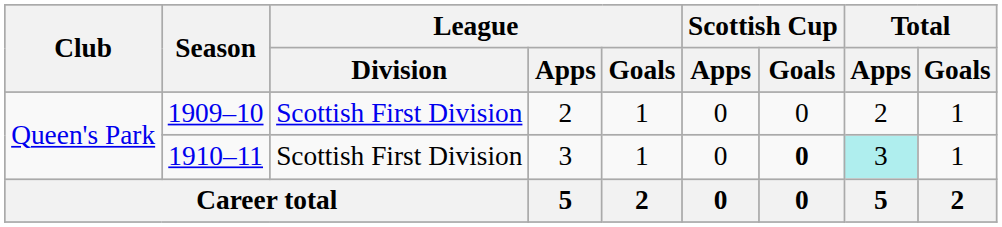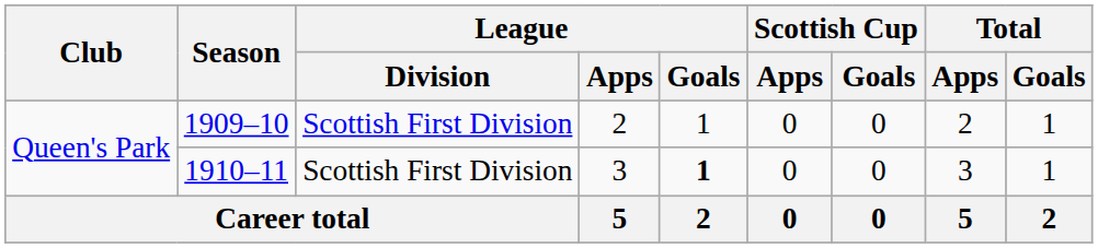1910–11 | League / Goals: normal -> bold
1910–11 | Scottish Cup / Goals: bold -> normal
1910–11 | Total / Apps: paleturquoise background -> no background
